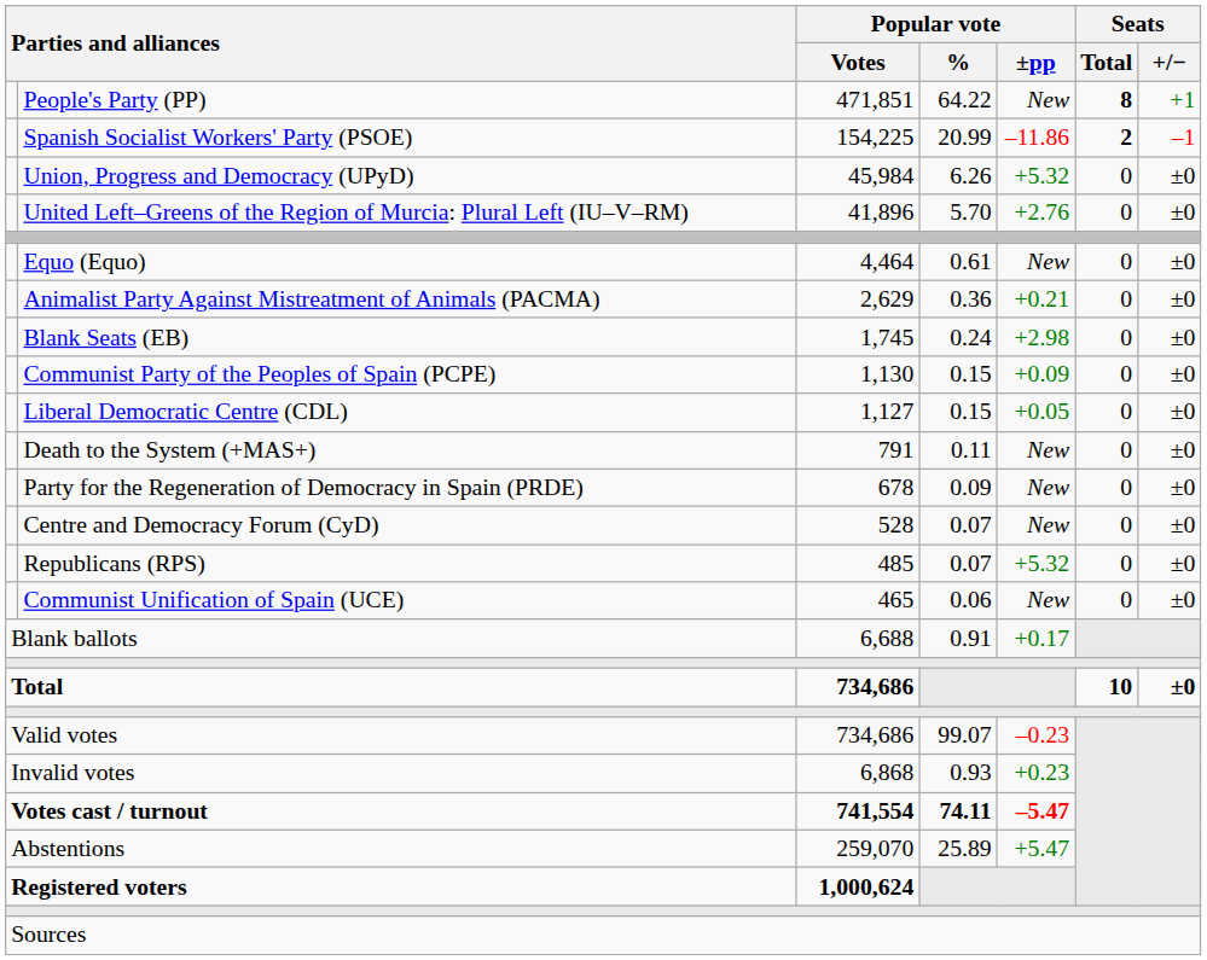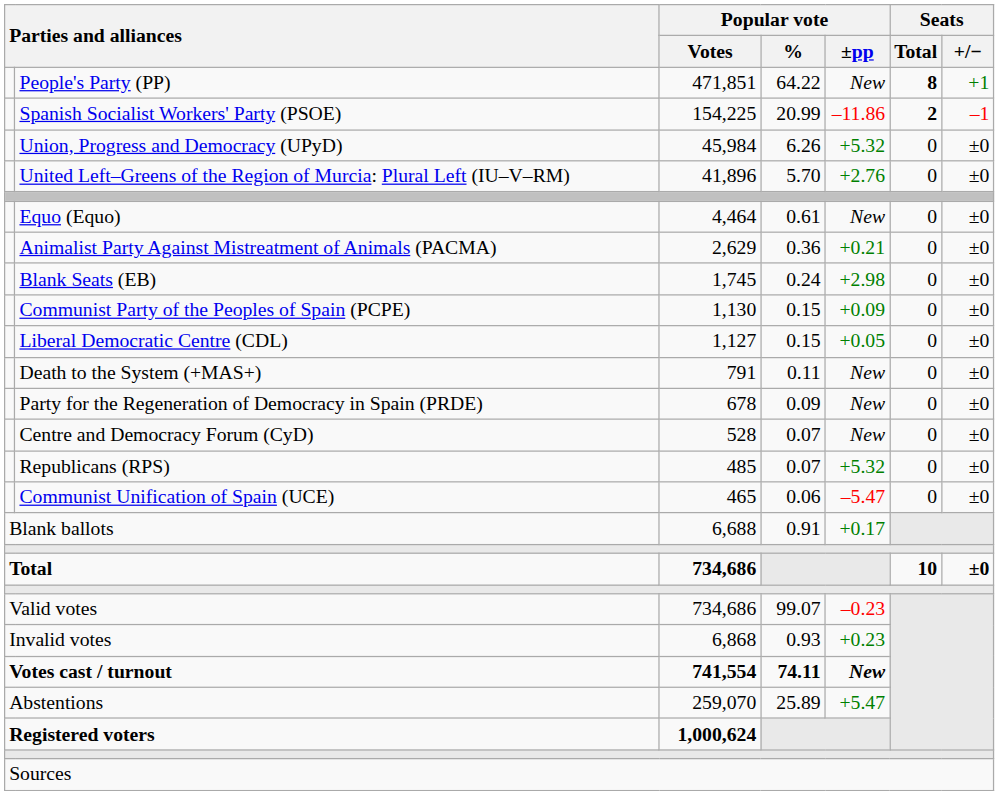Communist Unification of Spain (UCE) | Popular vote / ±pp: New -> –5.47
Votes cast / turnout | Popular vote / ±pp: –5.47 -> New
